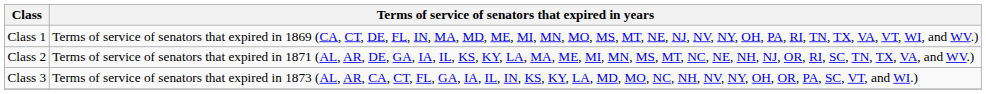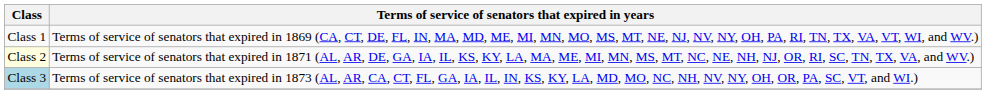Class 2 | Class: no background -> lightyellow background
Class 3 | Class: no background -> lightblue background
